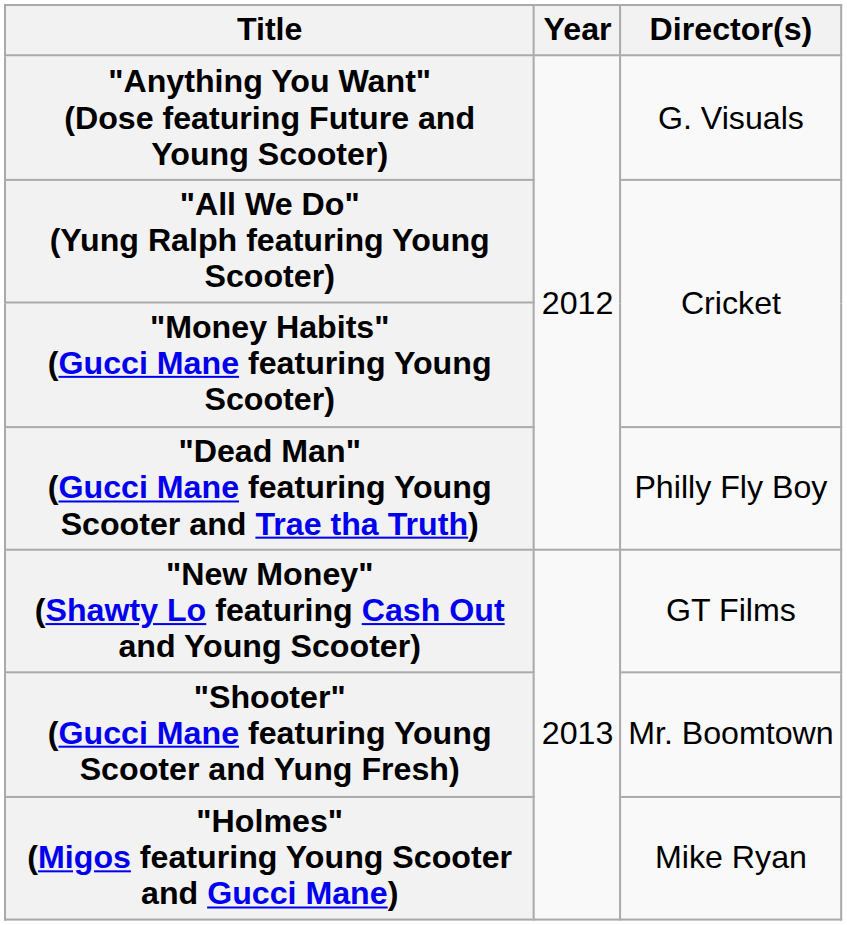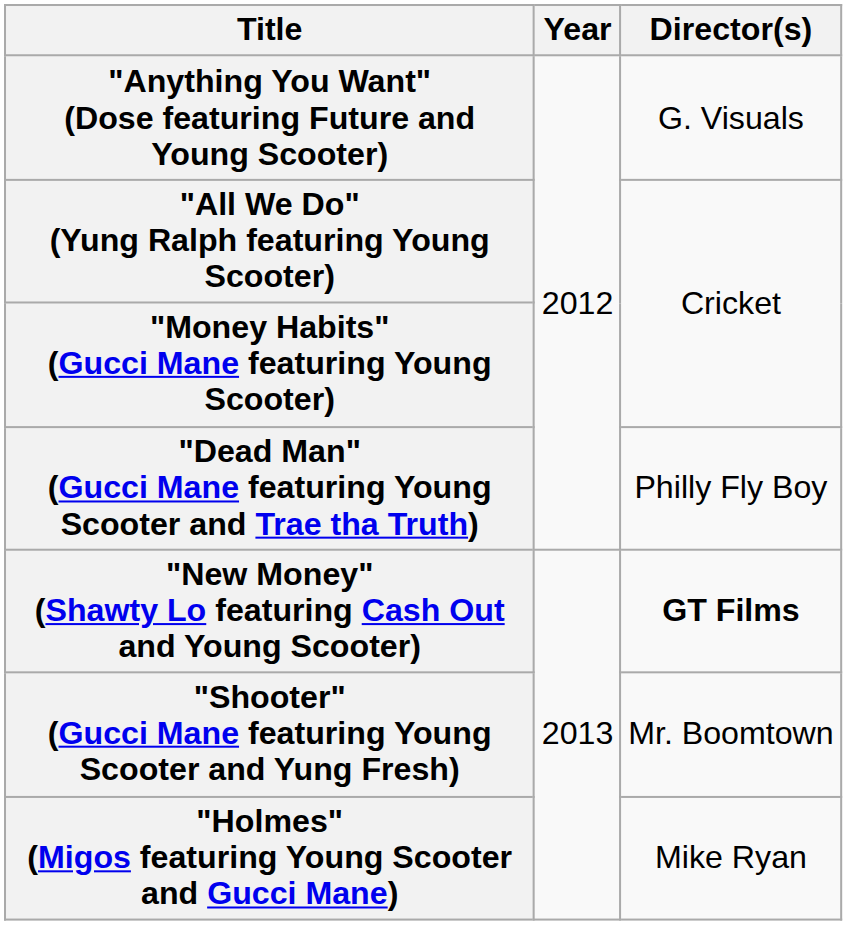"New Money" (Shawty Lo featuring Cash Out and Young Scooter) | Director(s): normal -> bold
